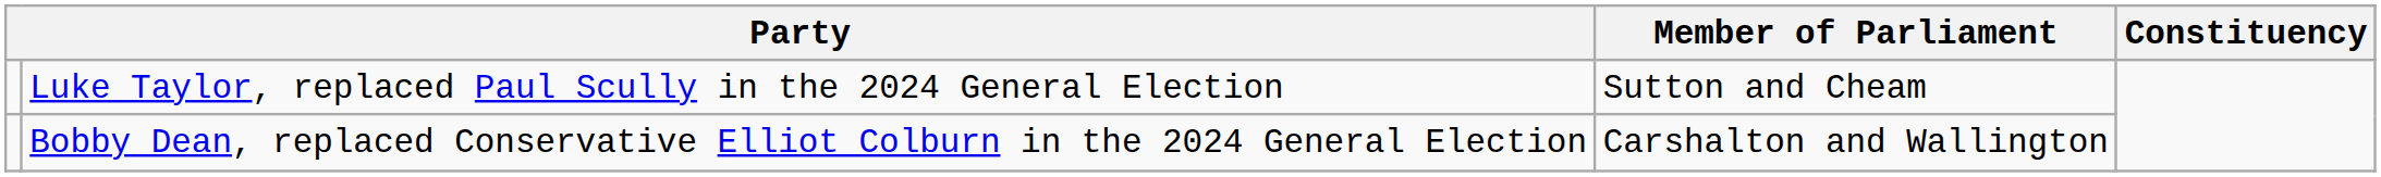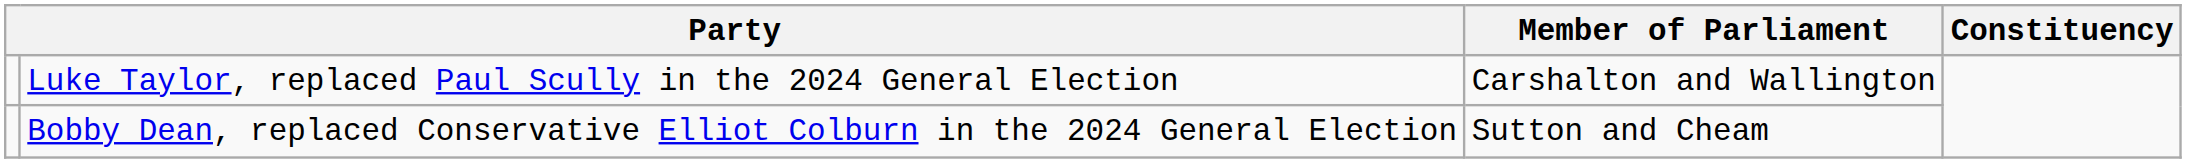row 2 | Member of Parliament: Sutton and Cheam -> Carshalton and Wallington
row 3 | Member of Parliament: Carshalton and Wallington -> Sutton and Cheam
